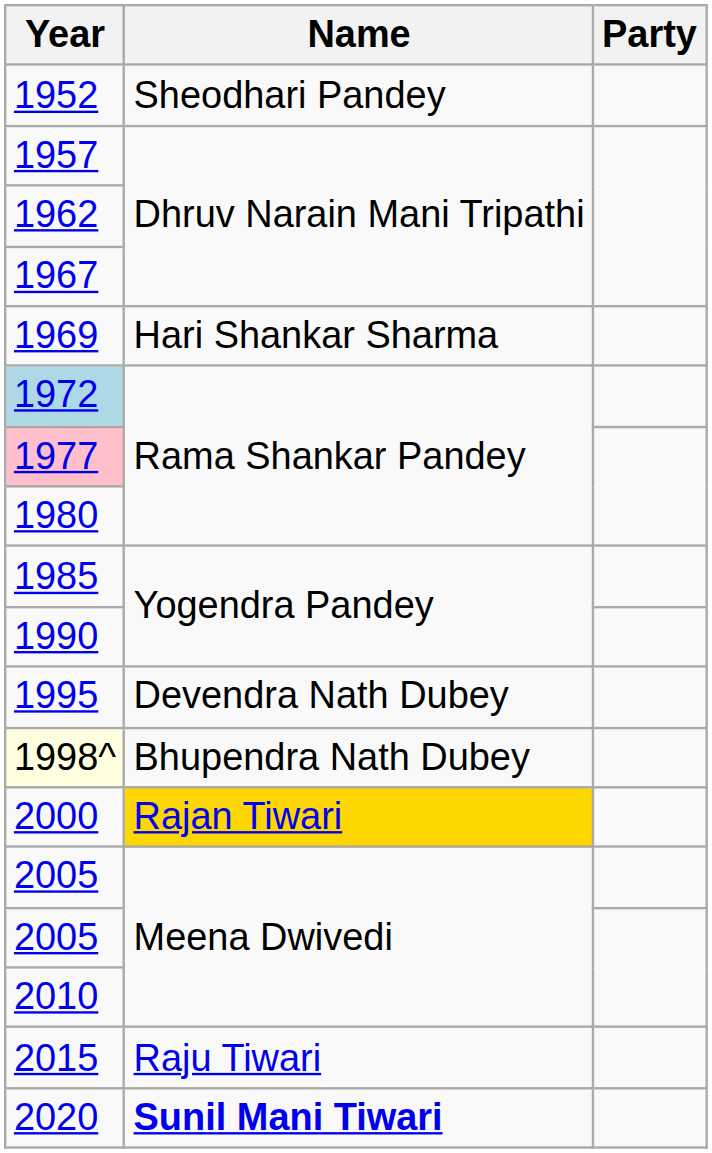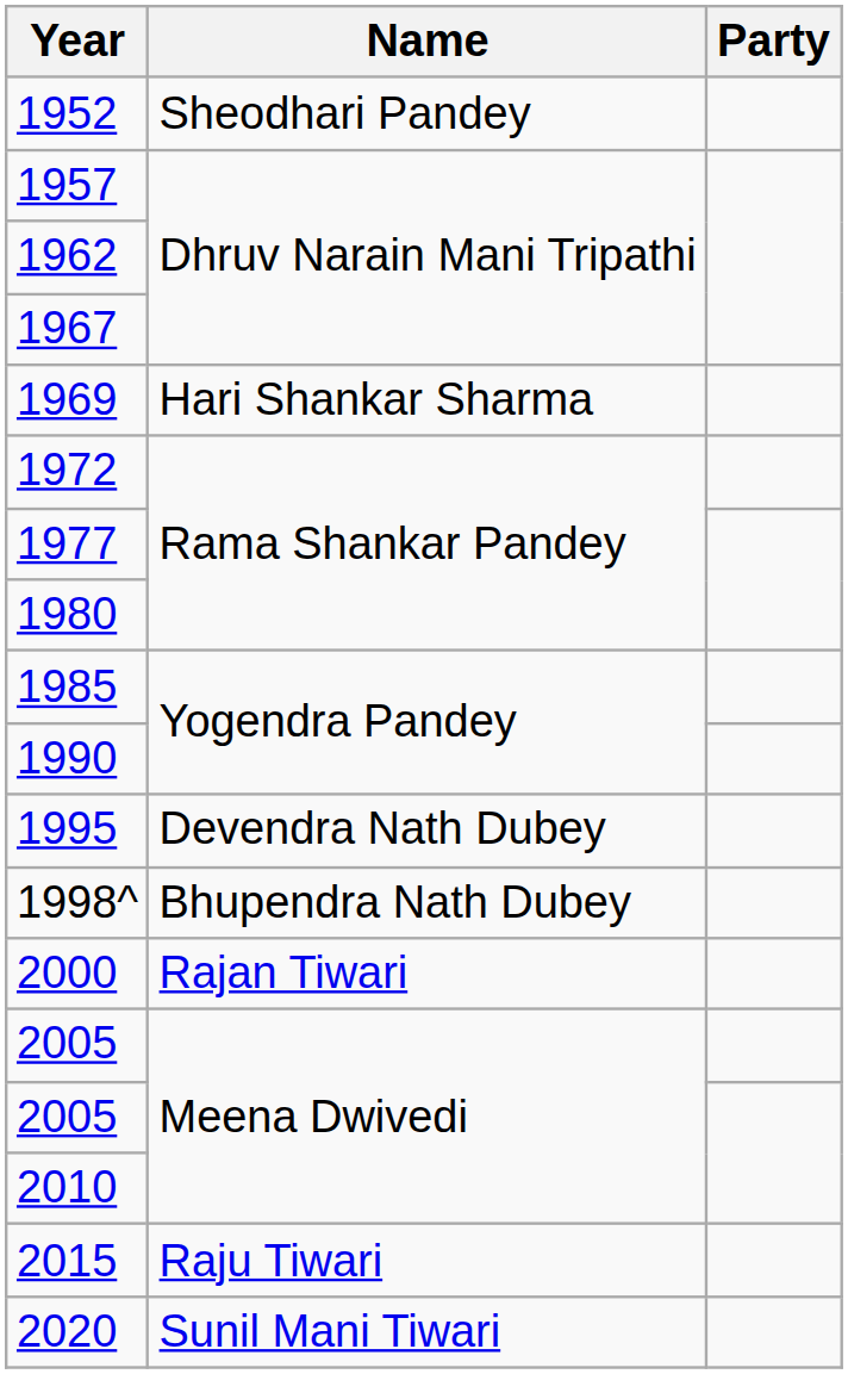1972 | Year: lightblue background -> no background
1977 | Year: pink background -> no background
1998^ | Year: lightyellow background -> no background
2000 | Name: gold background -> no background
2020 | Name: bold -> normal
